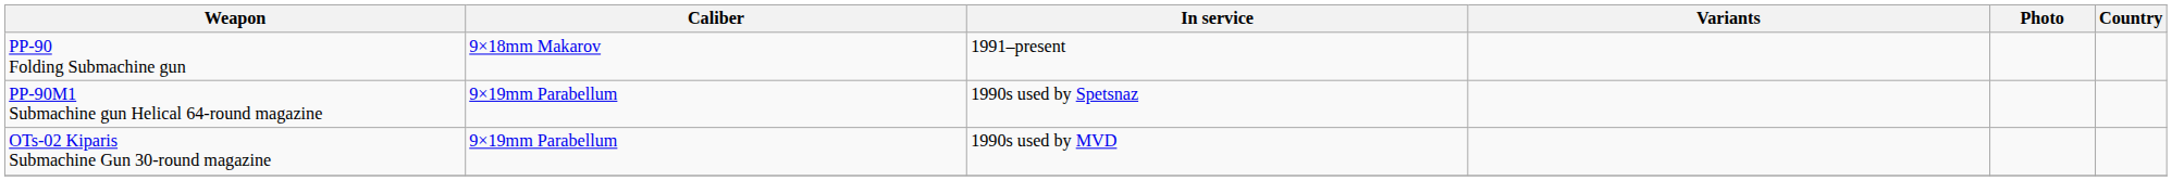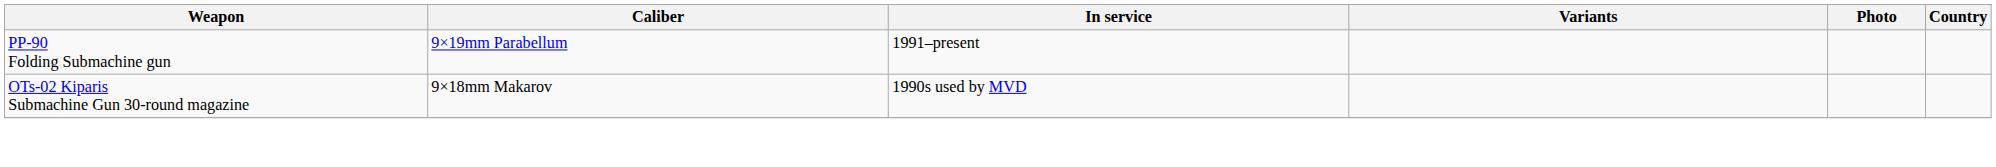PP-90 Folding Submachine gun | Caliber: 9×18mm Makarov -> 9×19mm Parabellum
- row: PP-90M1 Submachine gun Helical 64-round magazine | 9×19mm Parabellum | 1990s used by Spetsnaz
OTs-02 Kiparis Submachine Gun 30-round magazine | Caliber: 9×19mm Parabellum -> 9×18mm Makarov
